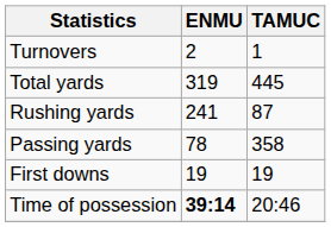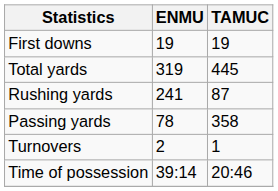rows swapped: First downs <-> Turnovers
Time of possession | ENMU: bold -> normal
